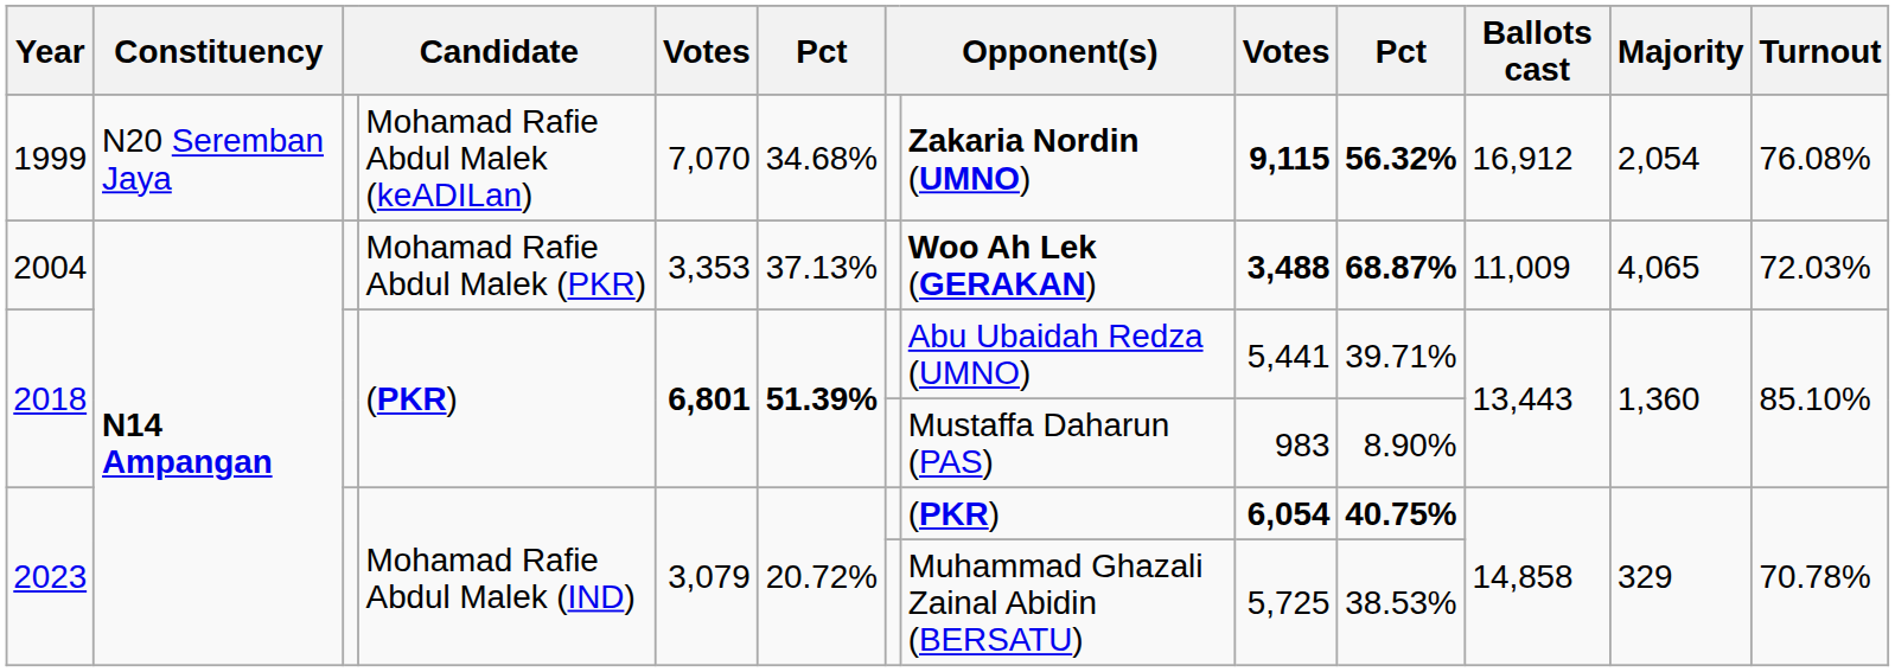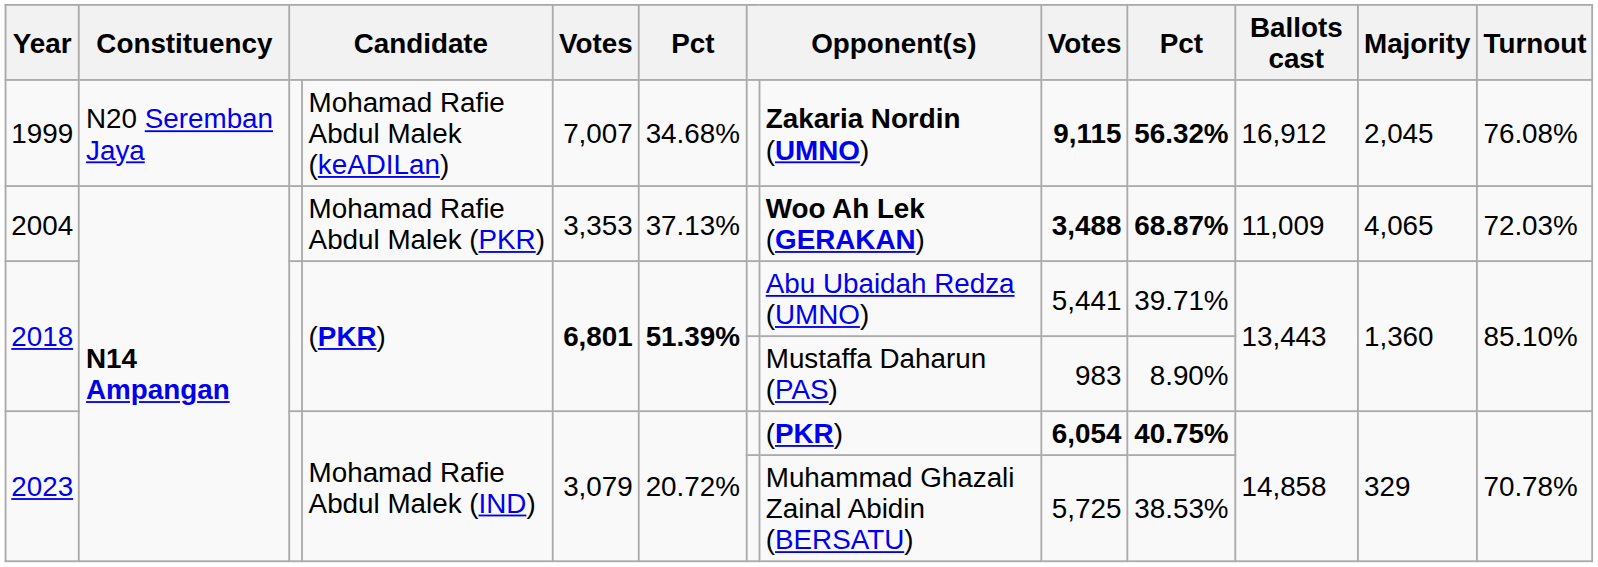1999 | column 5: 7,070 -> 7,007
1999 | Majority: 2,054 -> 2,045
